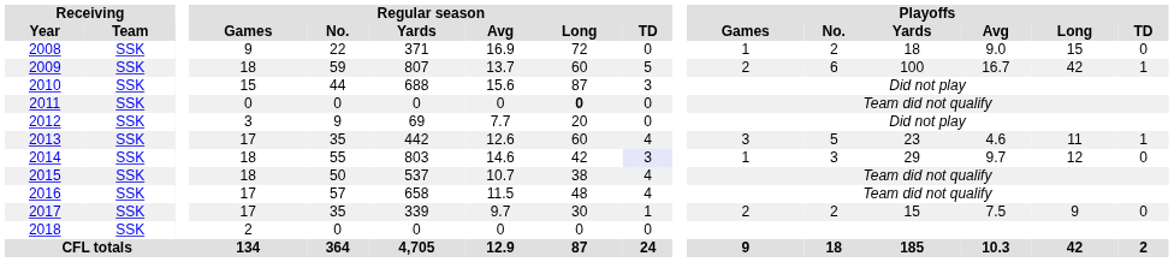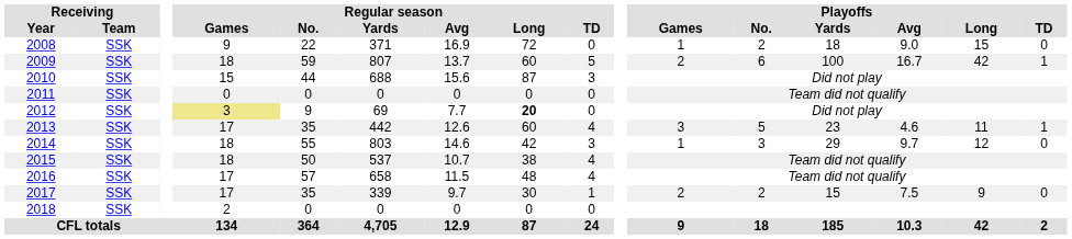2011 | Regular season / Long: bold -> normal
2012 | Regular season / Games: no background -> khaki background
2012 | Regular season / Long: normal -> bold
2014 | Regular season / TD: lavender background -> no background
